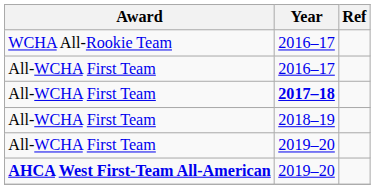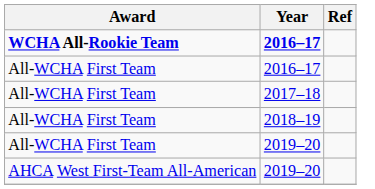row 2 | Award: normal -> bold
row 2 | Year: normal -> bold
row 4 | Year: bold -> normal
row 7 | Award: bold -> normal
